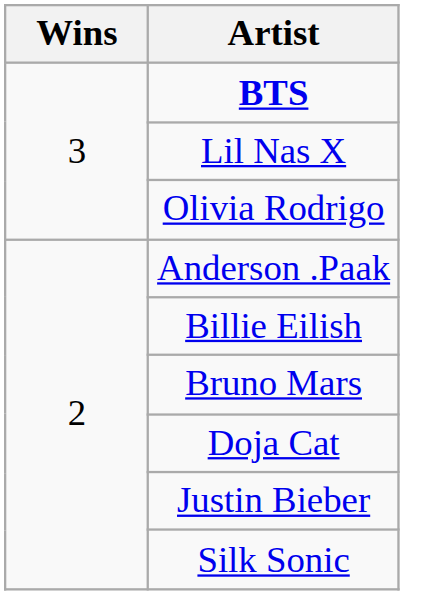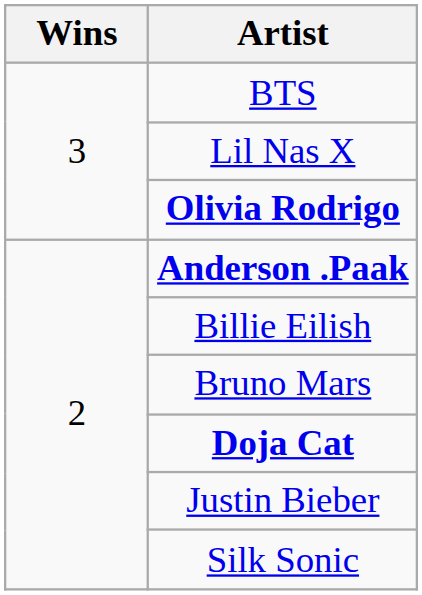BTS | Artist: bold -> normal
Olivia Rodrigo | Artist: normal -> bold
Anderson .Paak | Artist: normal -> bold
Doja Cat | Artist: normal -> bold
